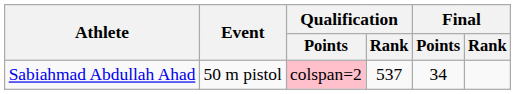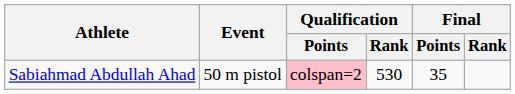Sabiahmad Abdullah Ahad | Qualification / Rank: 537 -> 530
Sabiahmad Abdullah Ahad | Final / Points: 34 -> 35
